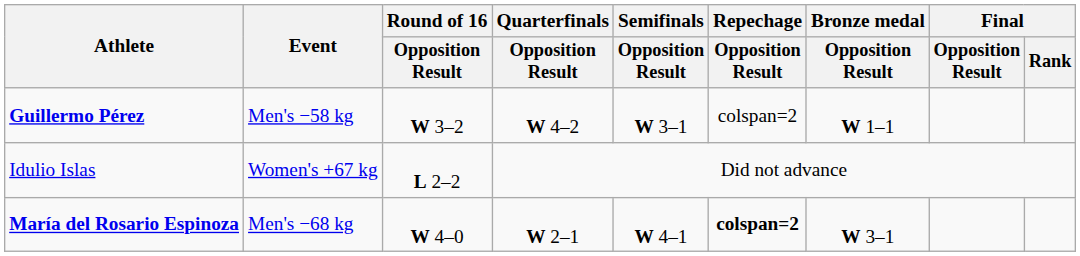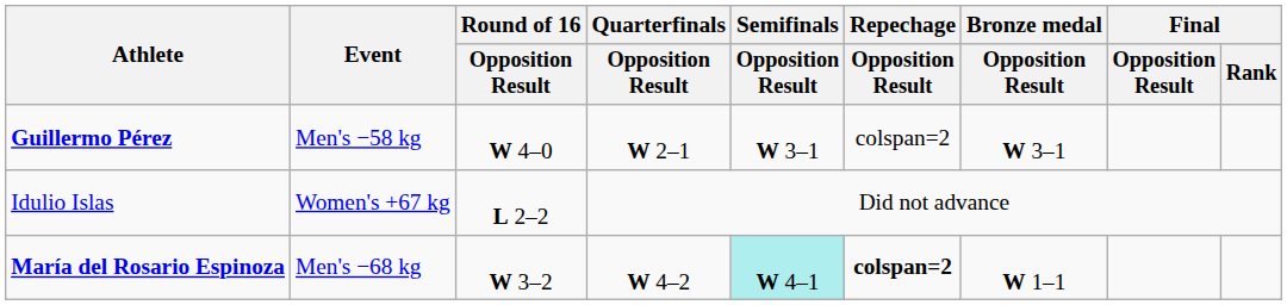Guillermo Pérez | Round of 16 / Opposition Result: W 3–2 -> W 4–0
Guillermo Pérez | Quarterfinals / Opposition Result: W 4–2 -> W 2–1
Guillermo Pérez | Bronze medal / Opposition Result: W 1–1 -> W 3–1
María del Rosario Espinoza | Round of 16 / Opposition Result: W 4–0 -> W 3–2
María del Rosario Espinoza | Quarterfinals / Opposition Result: W 2–1 -> W 4–2
María del Rosario Espinoza | Semifinals / Opposition Result: no background -> paleturquoise background
María del Rosario Espinoza | Bronze medal / Opposition Result: W 3–1 -> W 1–1
